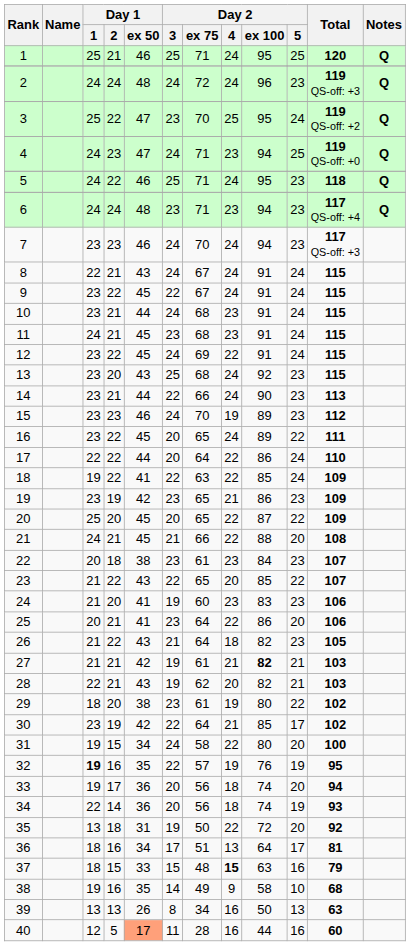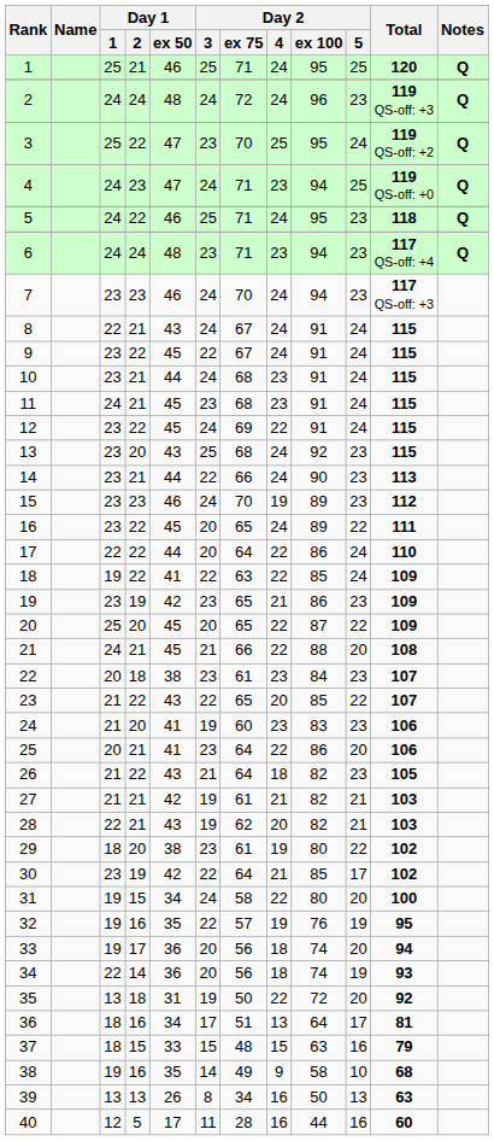27 | Day 2 / ex 100: bold -> normal
32 | Day 1 / 1: bold -> normal
37 | Day 2 / 4: bold -> normal
40 | Day 1 / ex 50: lightsalmon background -> no background
